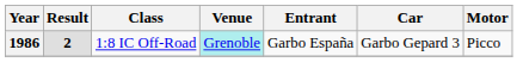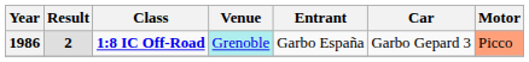1986 | Class: normal -> bold
1986 | Motor: no background -> lightsalmon background
